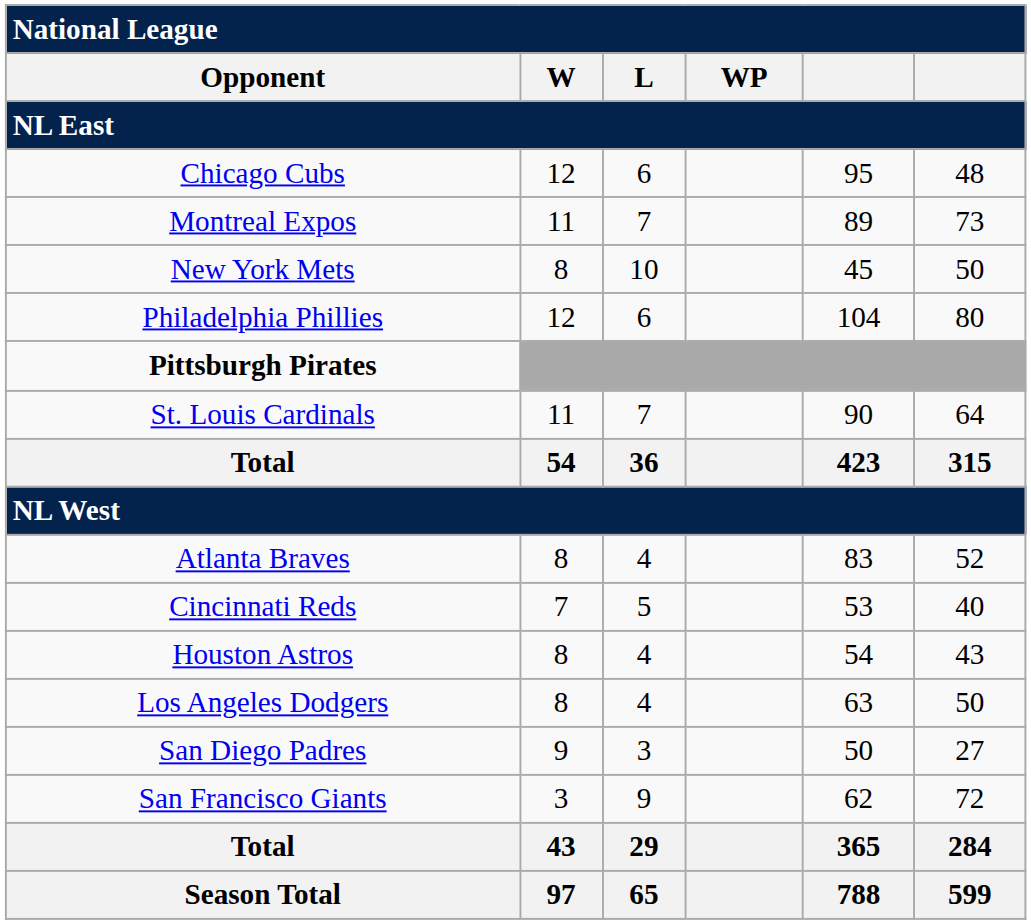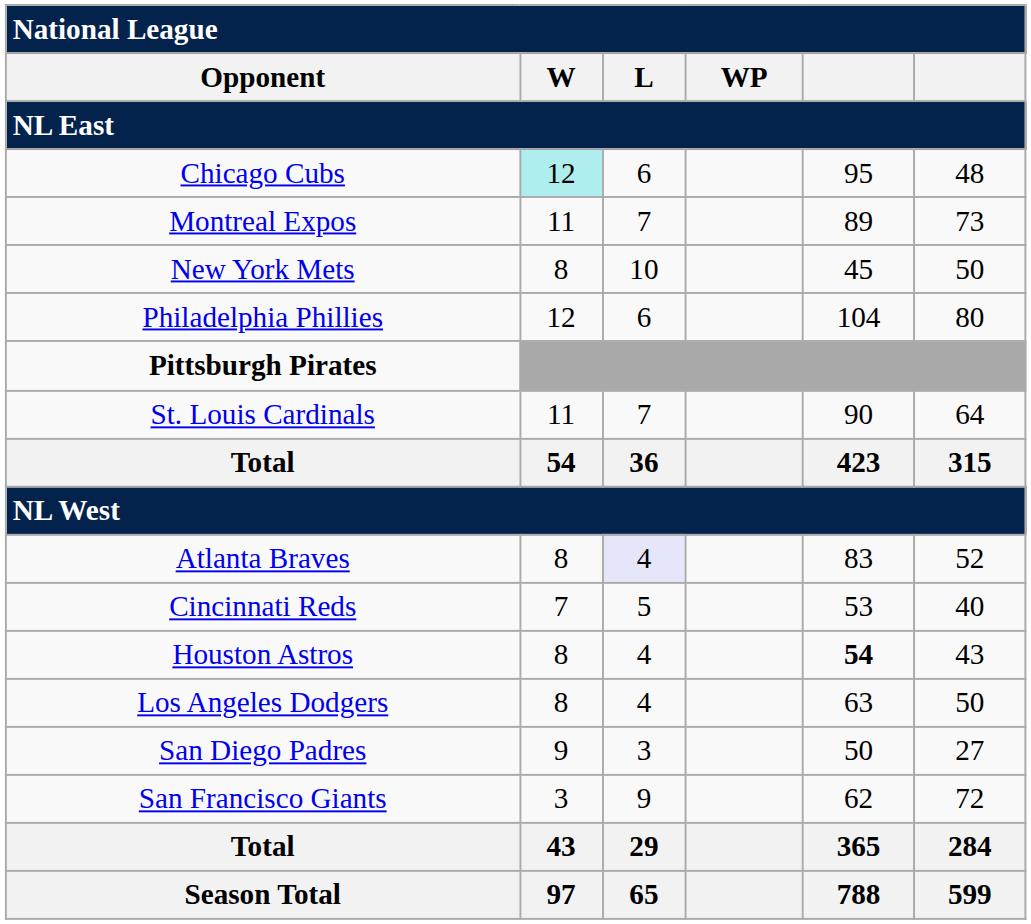Chicago Cubs | W: no background -> paleturquoise background
Atlanta Braves | L: no background -> lavender background
Houston Astros | column 5: normal -> bold
